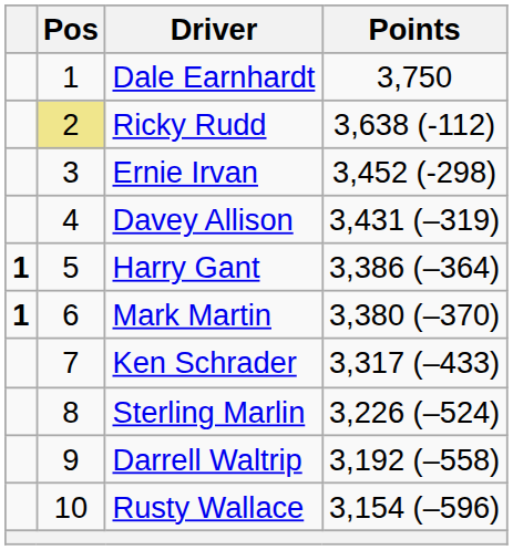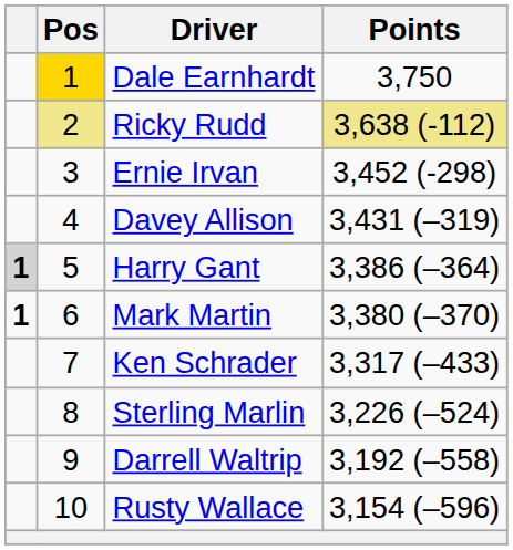Dale Earnhardt | Pos: no background -> gold background
Ricky Rudd | Points: no background -> khaki background
Harry Gant | column 1: no background -> lightgrey background
